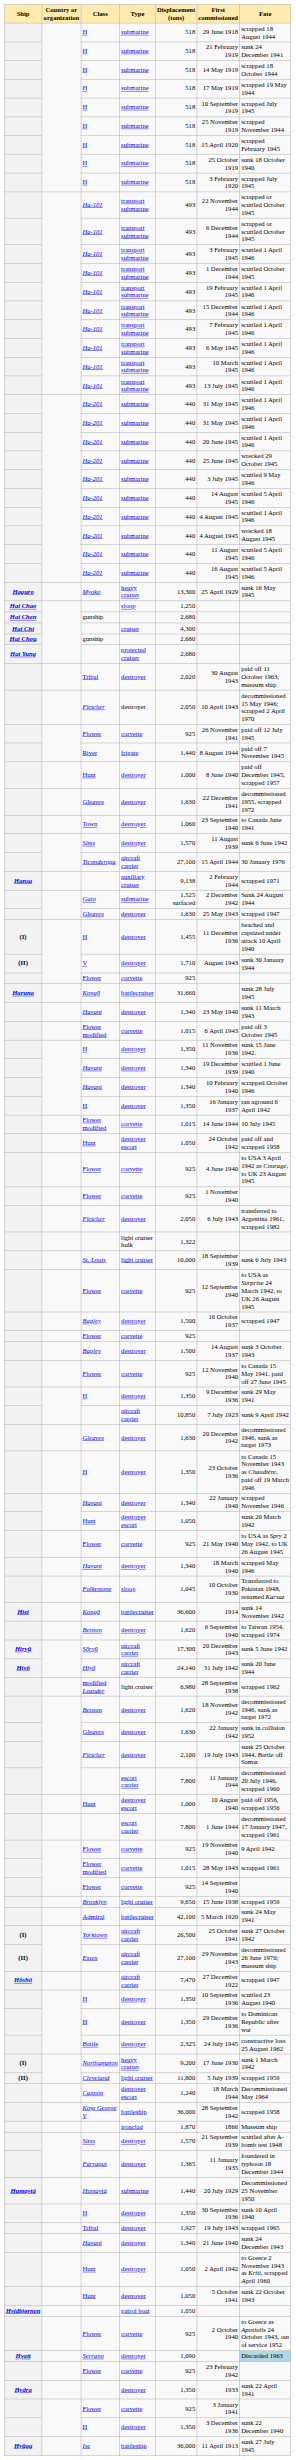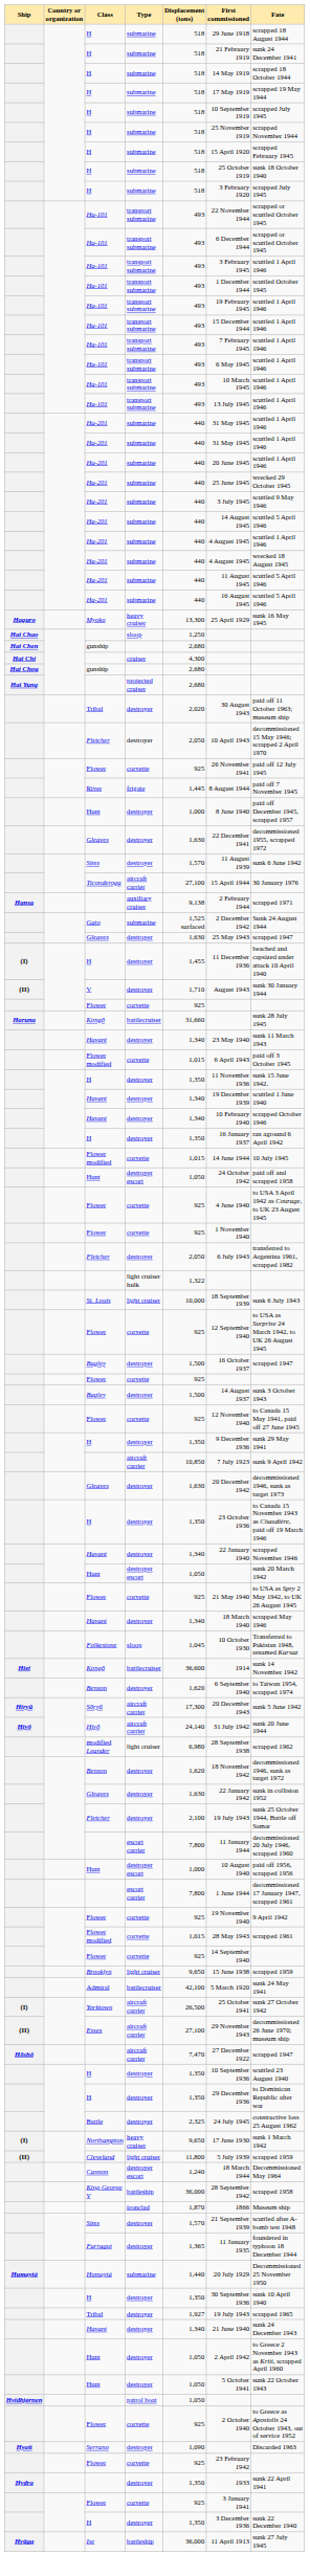River | Displacement (tons): 1,440 -> 1,445
- row: Town | destroyer | 1,060 | 23 September 1940 | to Canada June 1941
Northampton | Displacement (tons): 9,200 -> 9,650
Serrano | Fate: lightblue background -> no background
